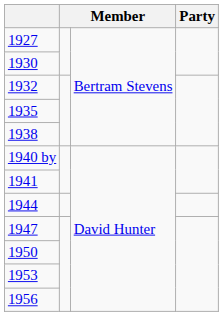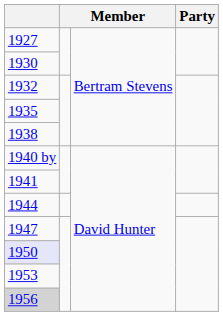1950 | column 1: no background -> lavender background
1956 | column 1: no background -> lightgrey background
